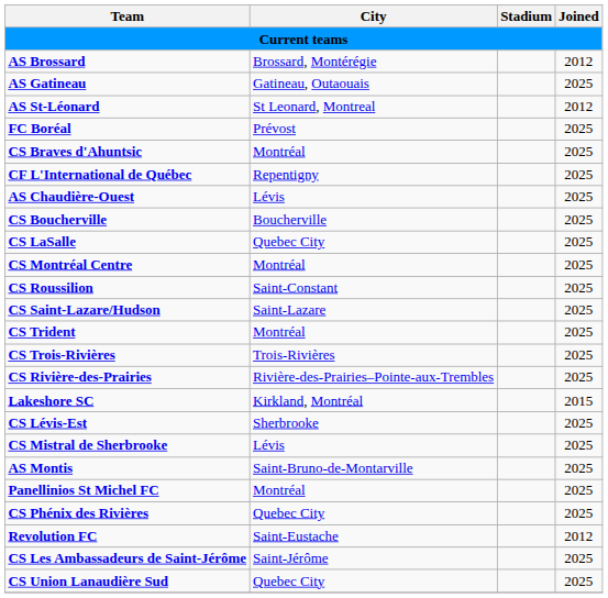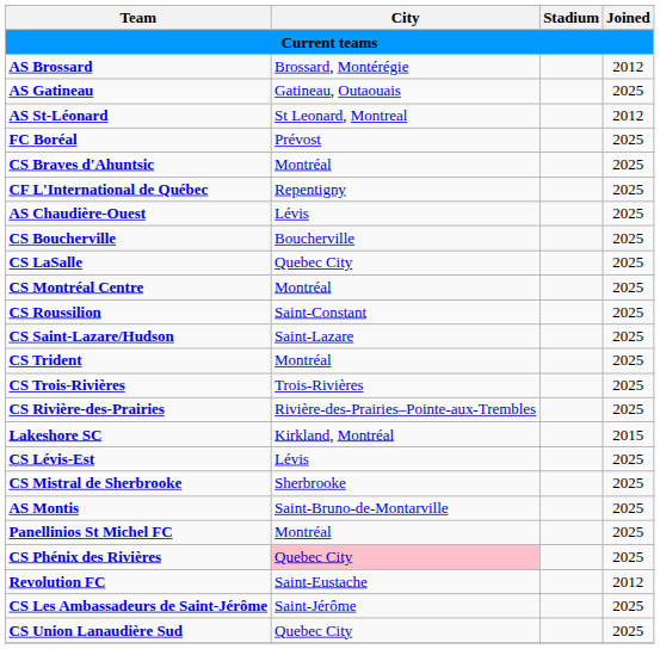CS Lévis-Est | City: Sherbrooke -> Lévis
CS Mistral de Sherbrooke | City: Lévis -> Sherbrooke
CS Phénix des Rivières | City: no background -> pink background
